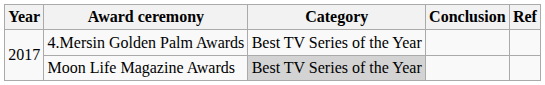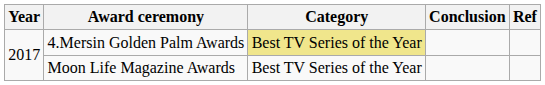4.Mersin Golden Palm Awards | Category: no background -> khaki background
Moon Life Magazine Awards | Category: lightgrey background -> no background
